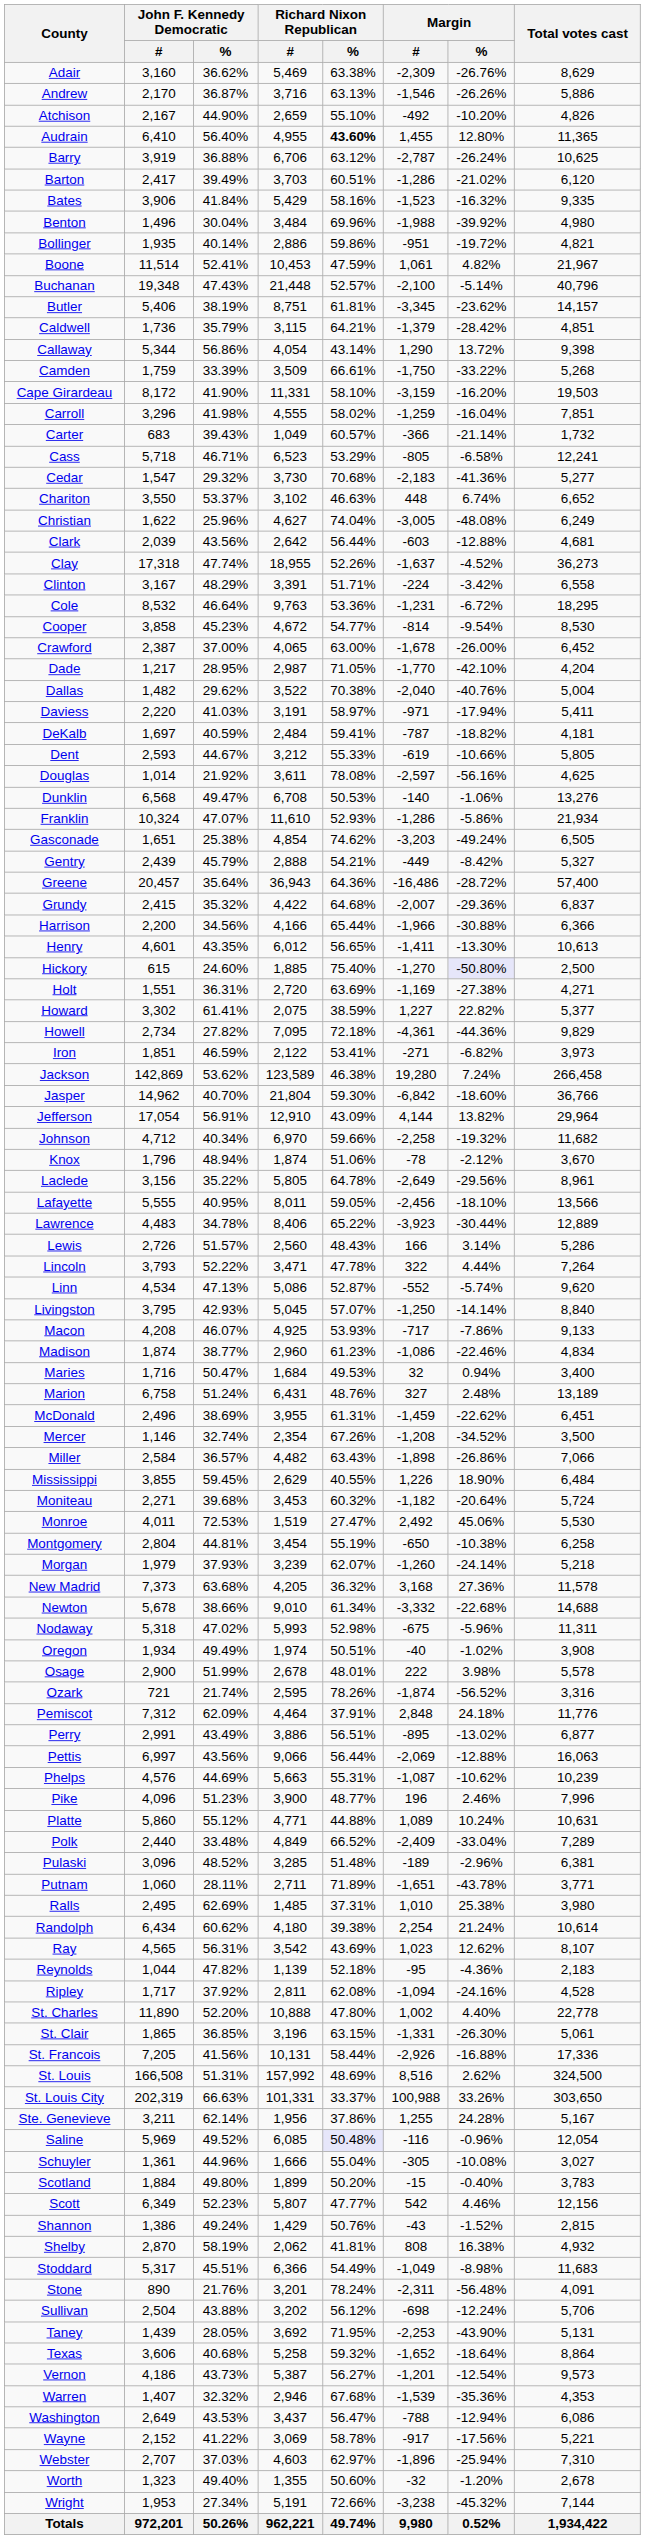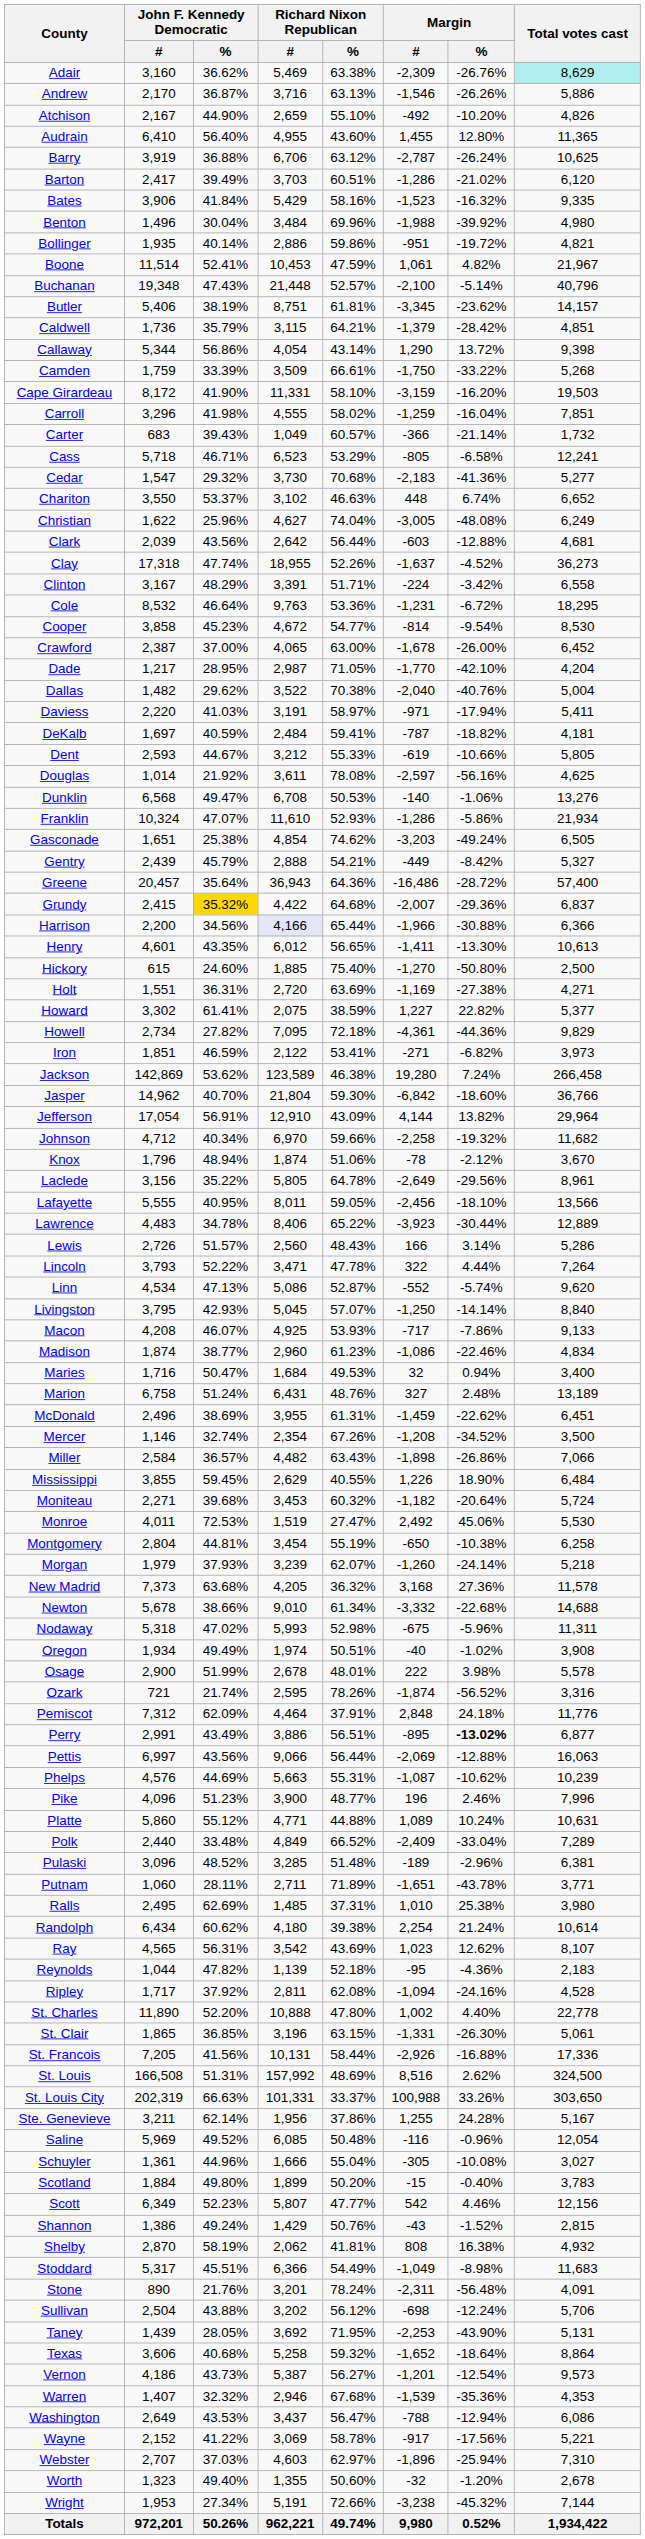Adair | Total votes cast: no background -> paleturquoise background
Audrain | Richard Nixon Republican / %: bold -> normal
Grundy | John F. Kennedy Democratic / %: no background -> gold background
Harrison | Richard Nixon Republican / #: no background -> lavender background
Hickory | Margin / %: lavender background -> no background
Perry | Margin / %: normal -> bold
Saline | Richard Nixon Republican / %: lavender background -> no background
